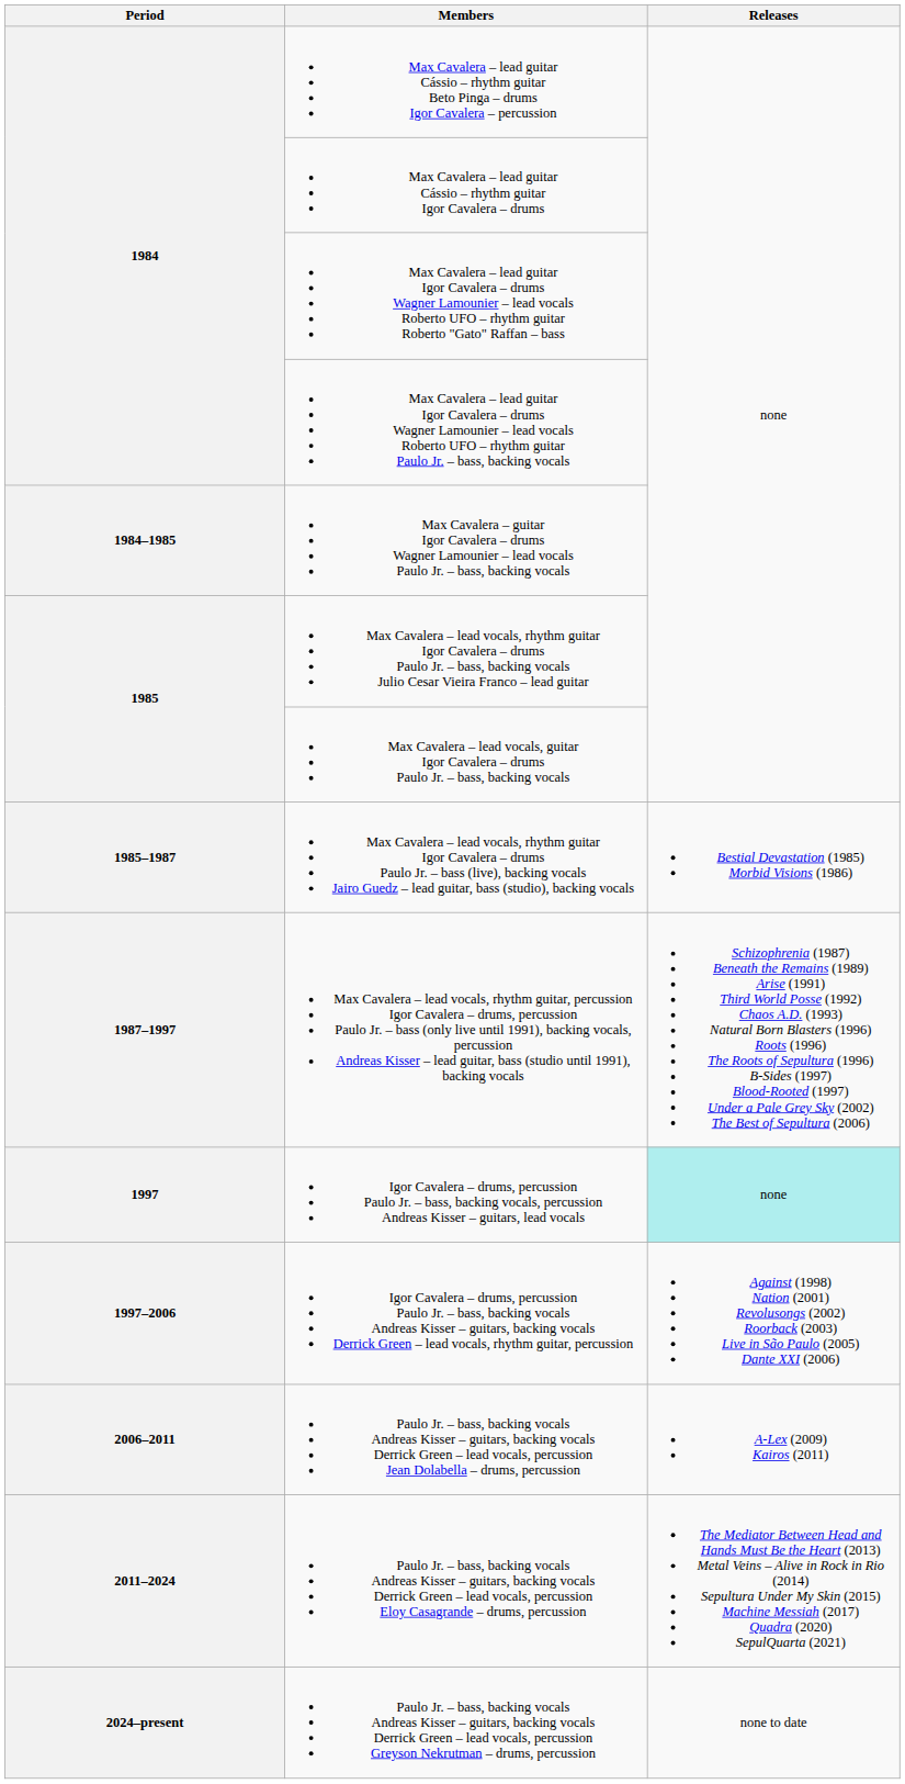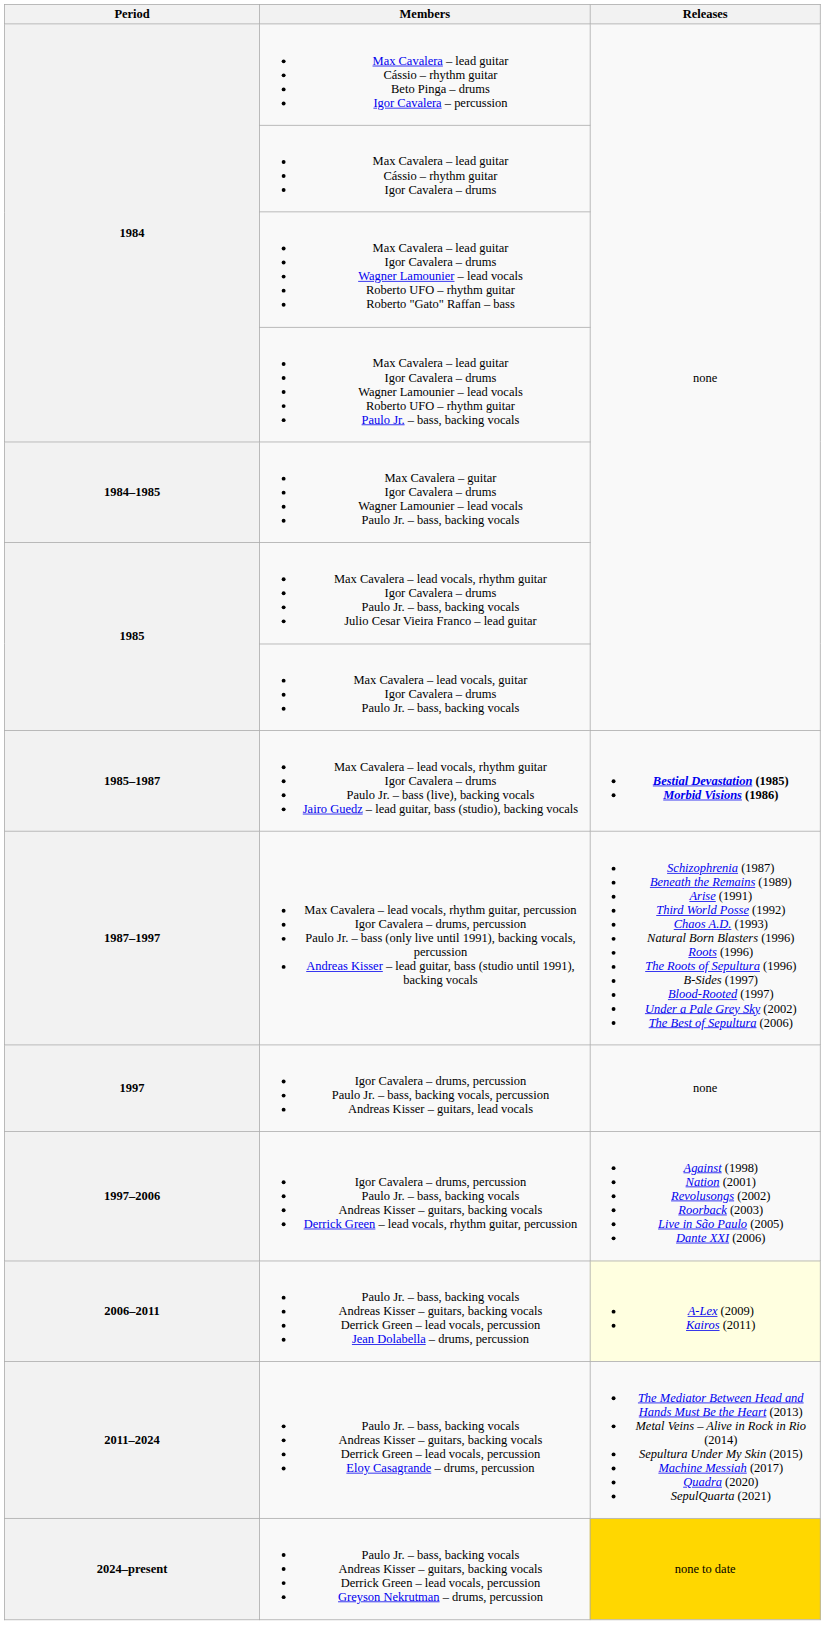row 9 | Releases: normal -> bold
row 11 | Releases: paleturquoise background -> no background
row 13 | Releases: no background -> lightyellow background
row 15 | Releases: no background -> gold background
